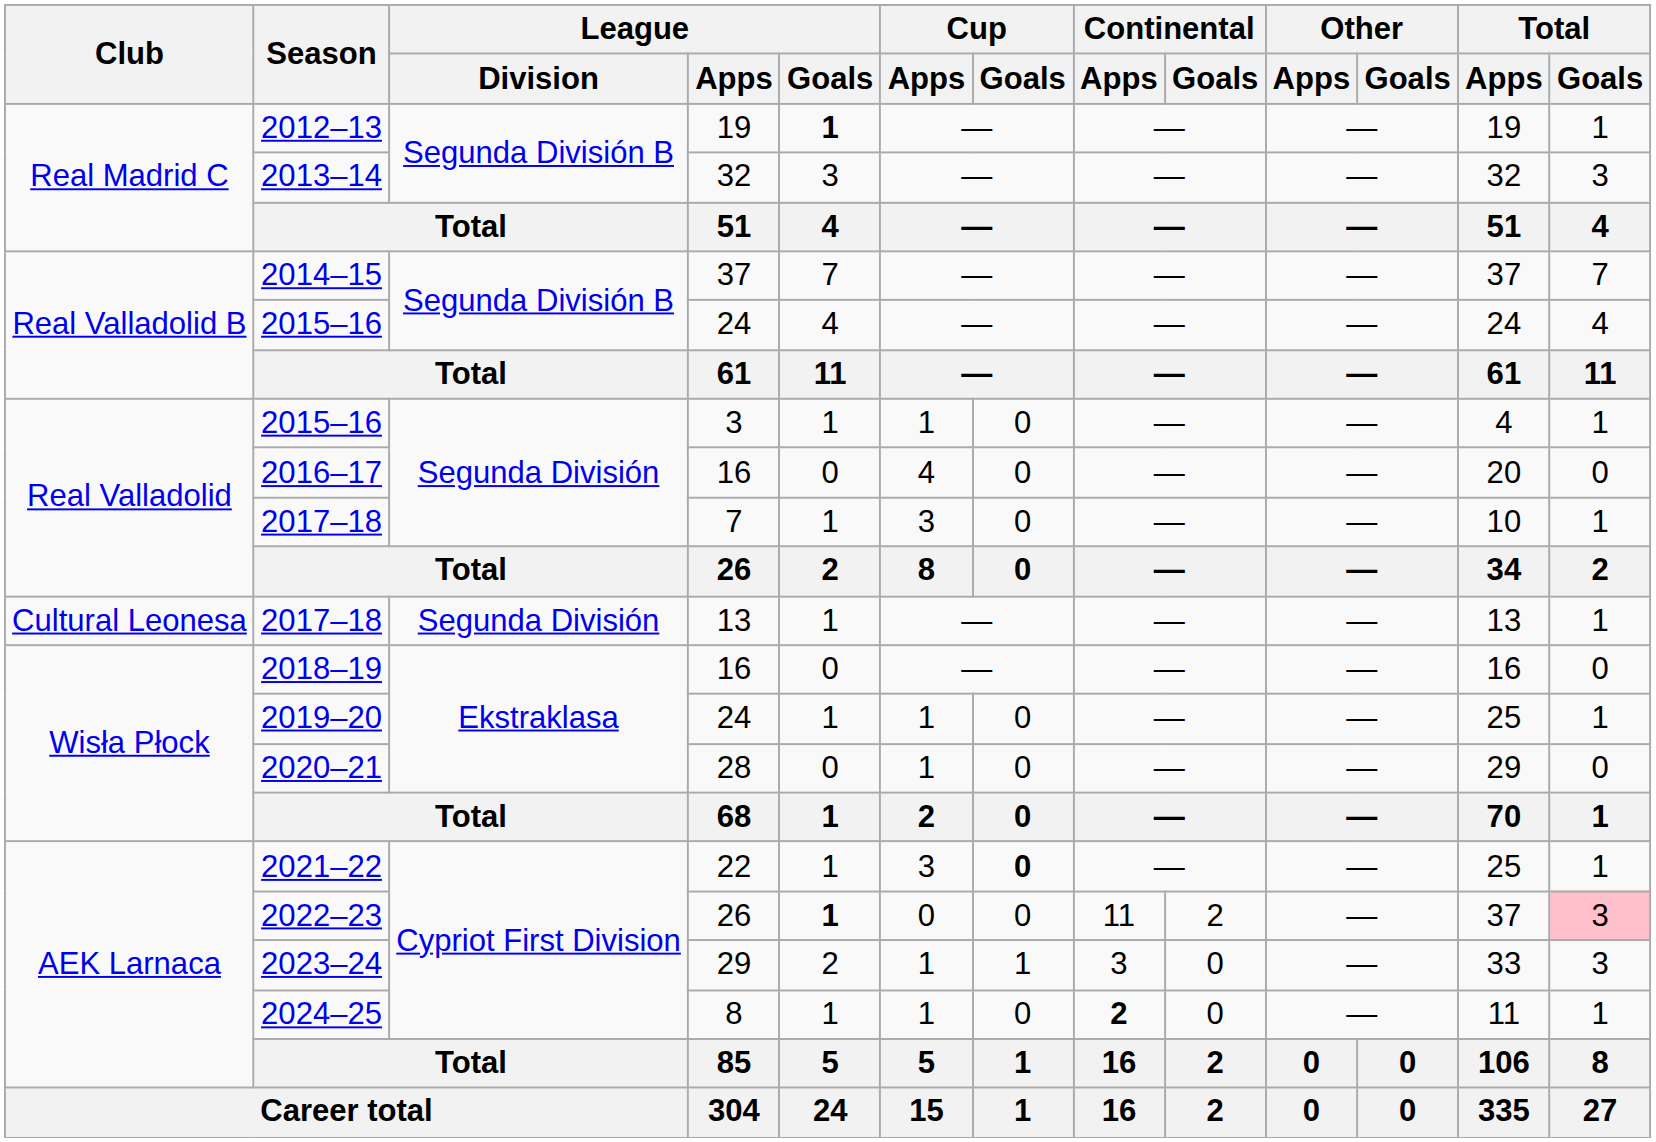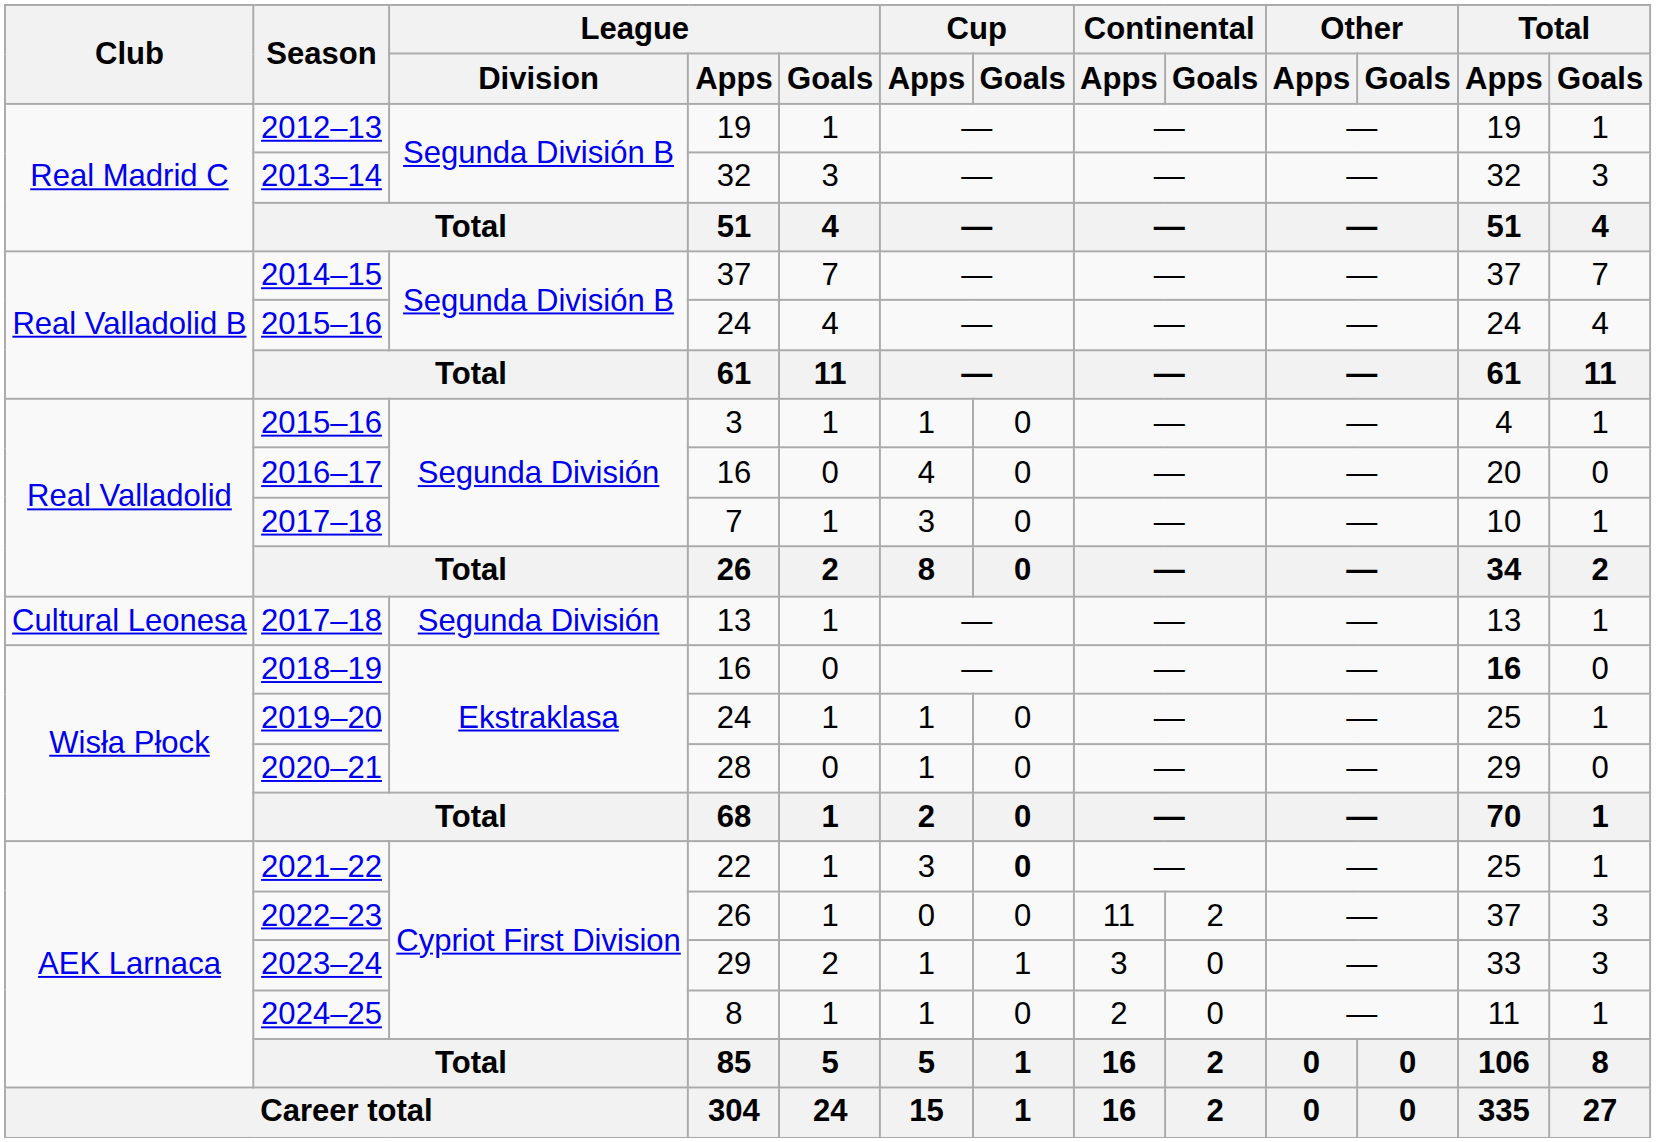2012–13 | League / Goals: bold -> normal
2018–19 | Total / Apps: normal -> bold
2022–23 | League / Goals: bold -> normal
2022–23 | Total / Goals: pink background -> no background
2024–25 | Continental / Apps: bold -> normal
